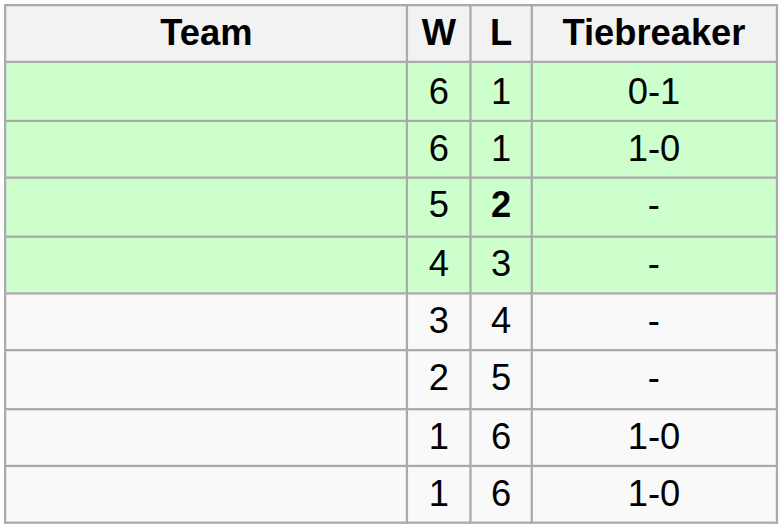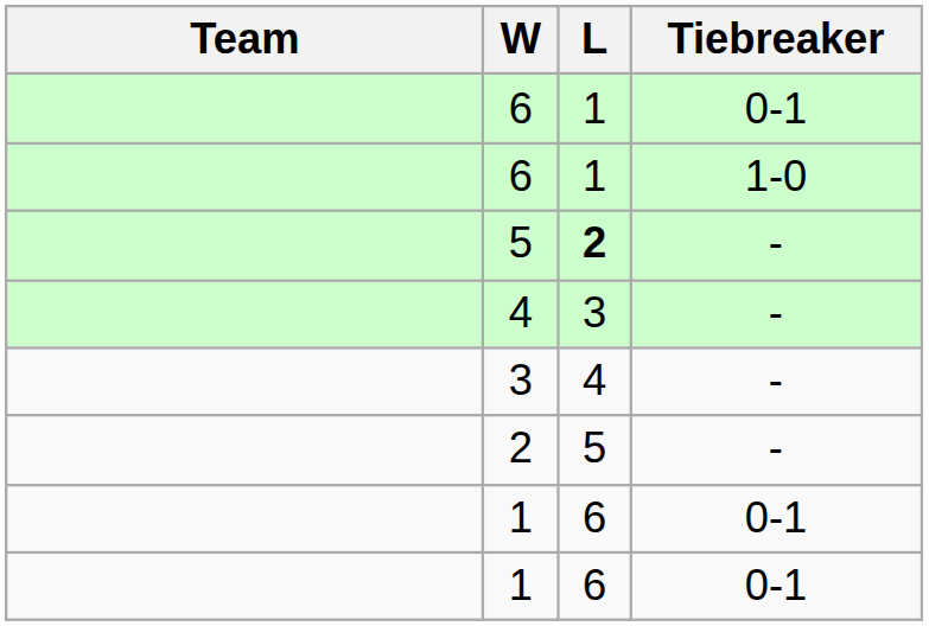row 8 | Tiebreaker: 1-0 -> 0-1
row 9 | Tiebreaker: 1-0 -> 0-1
